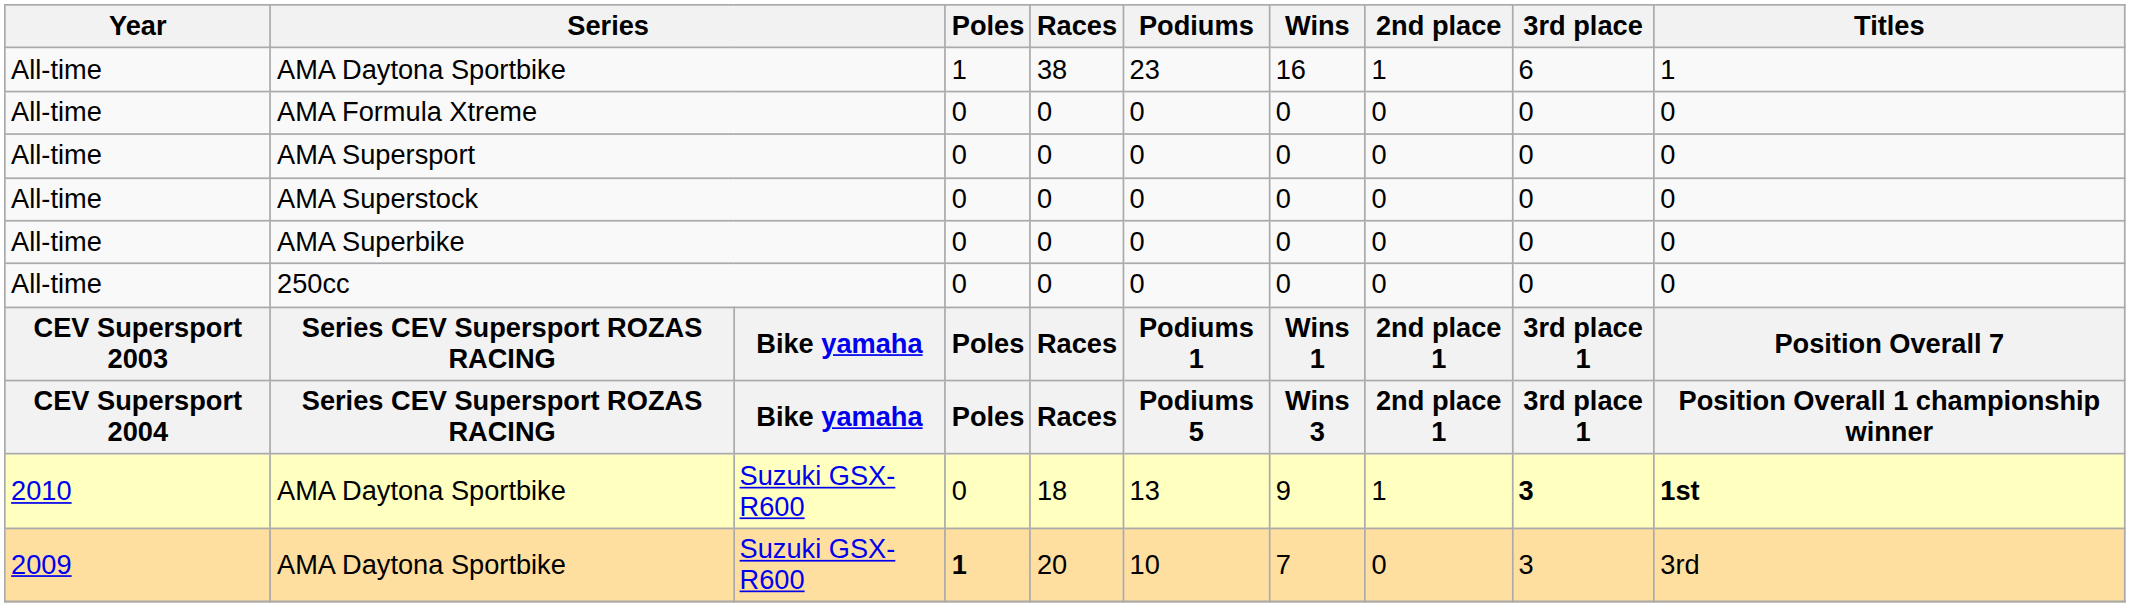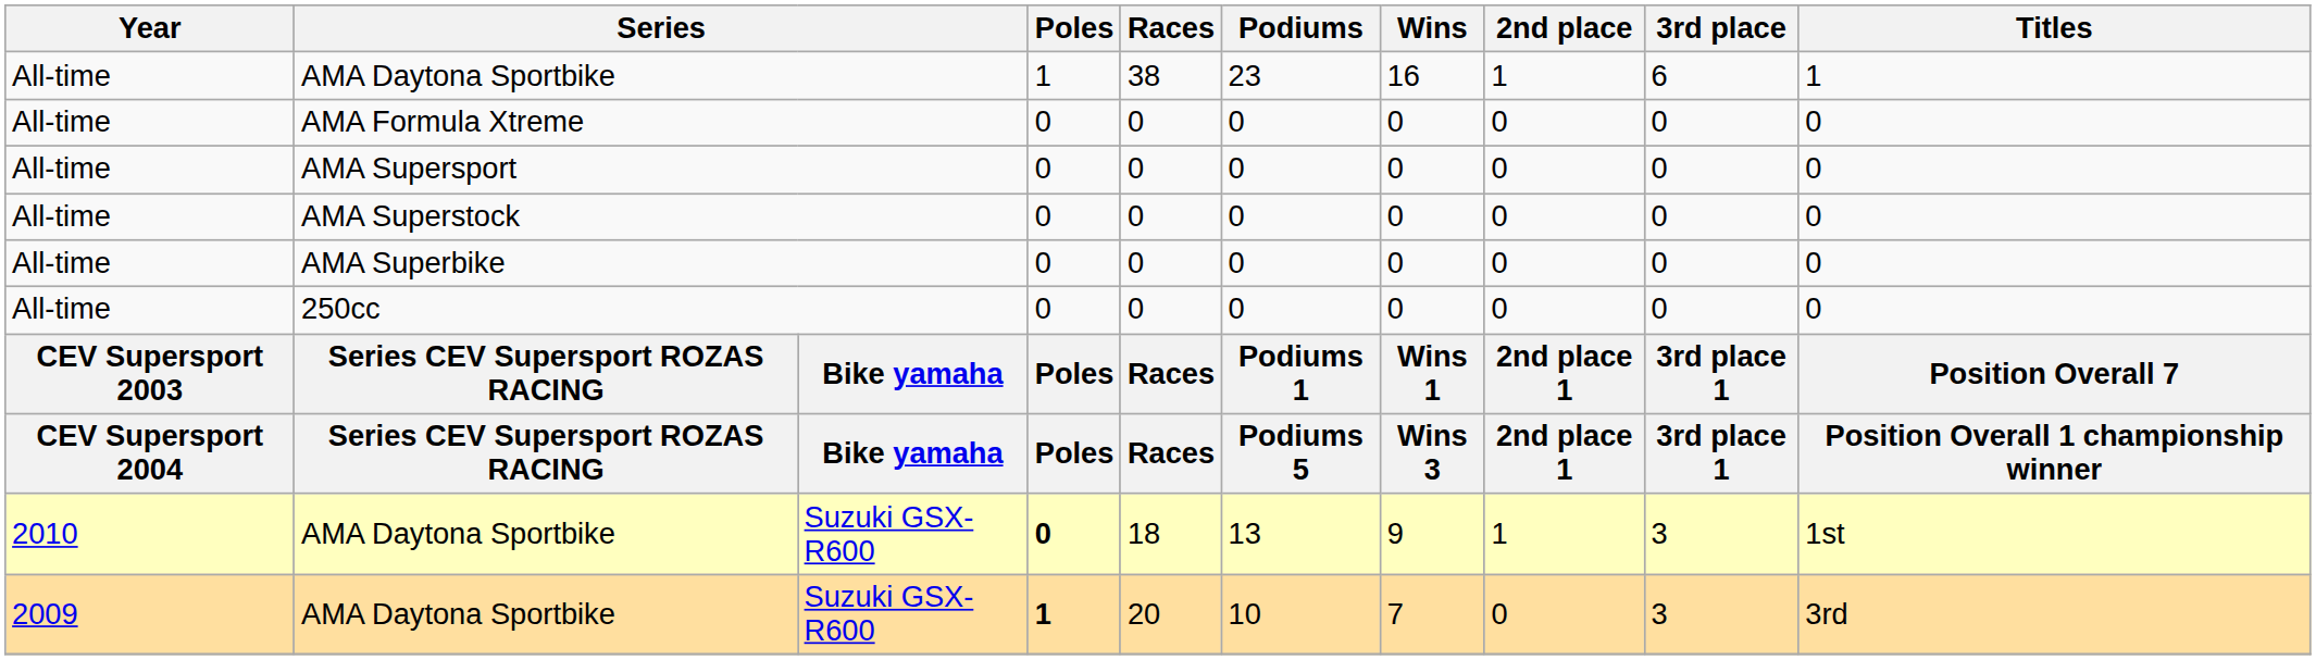2010 / Suzuki GSX-R600 | Poles: normal -> bold
2010 / Suzuki GSX-R600 | 3rd place: bold -> normal
2010 / Suzuki GSX-R600 | Titles: bold -> normal
